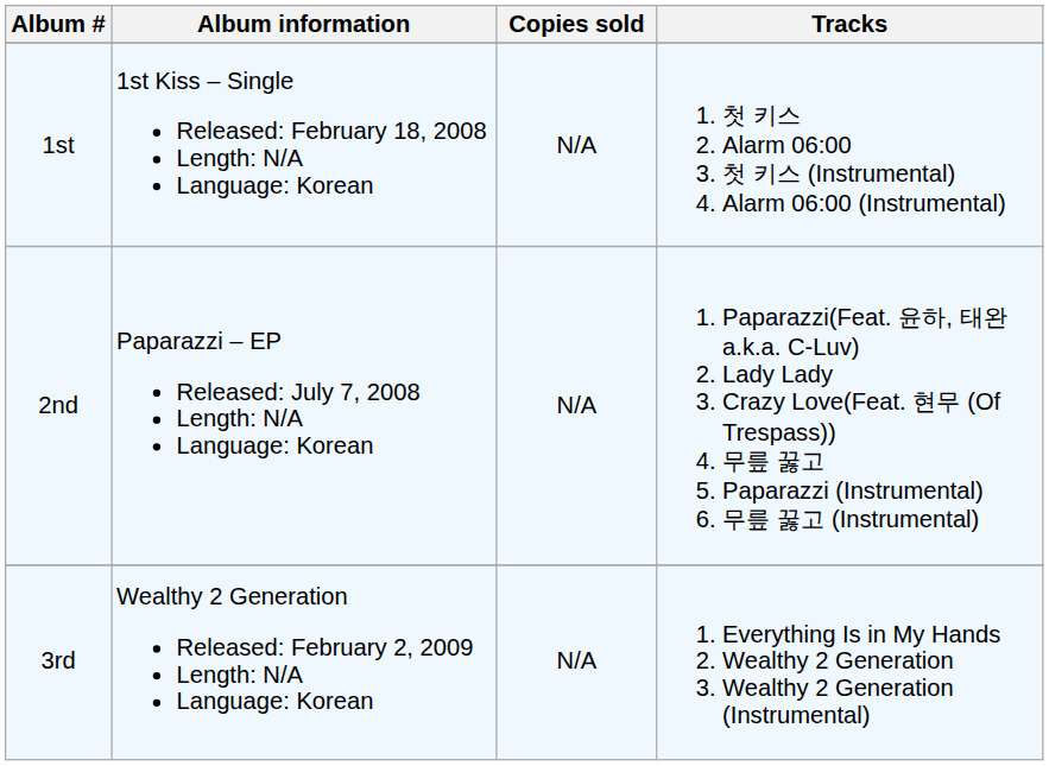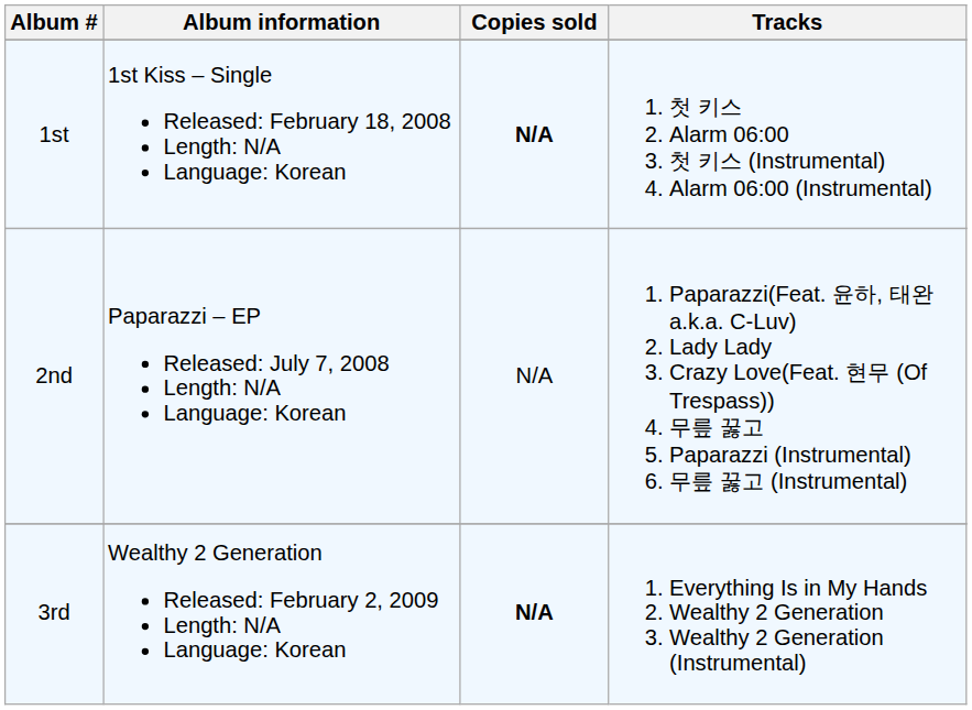1st | Copies sold: normal -> bold
3rd | Copies sold: normal -> bold
